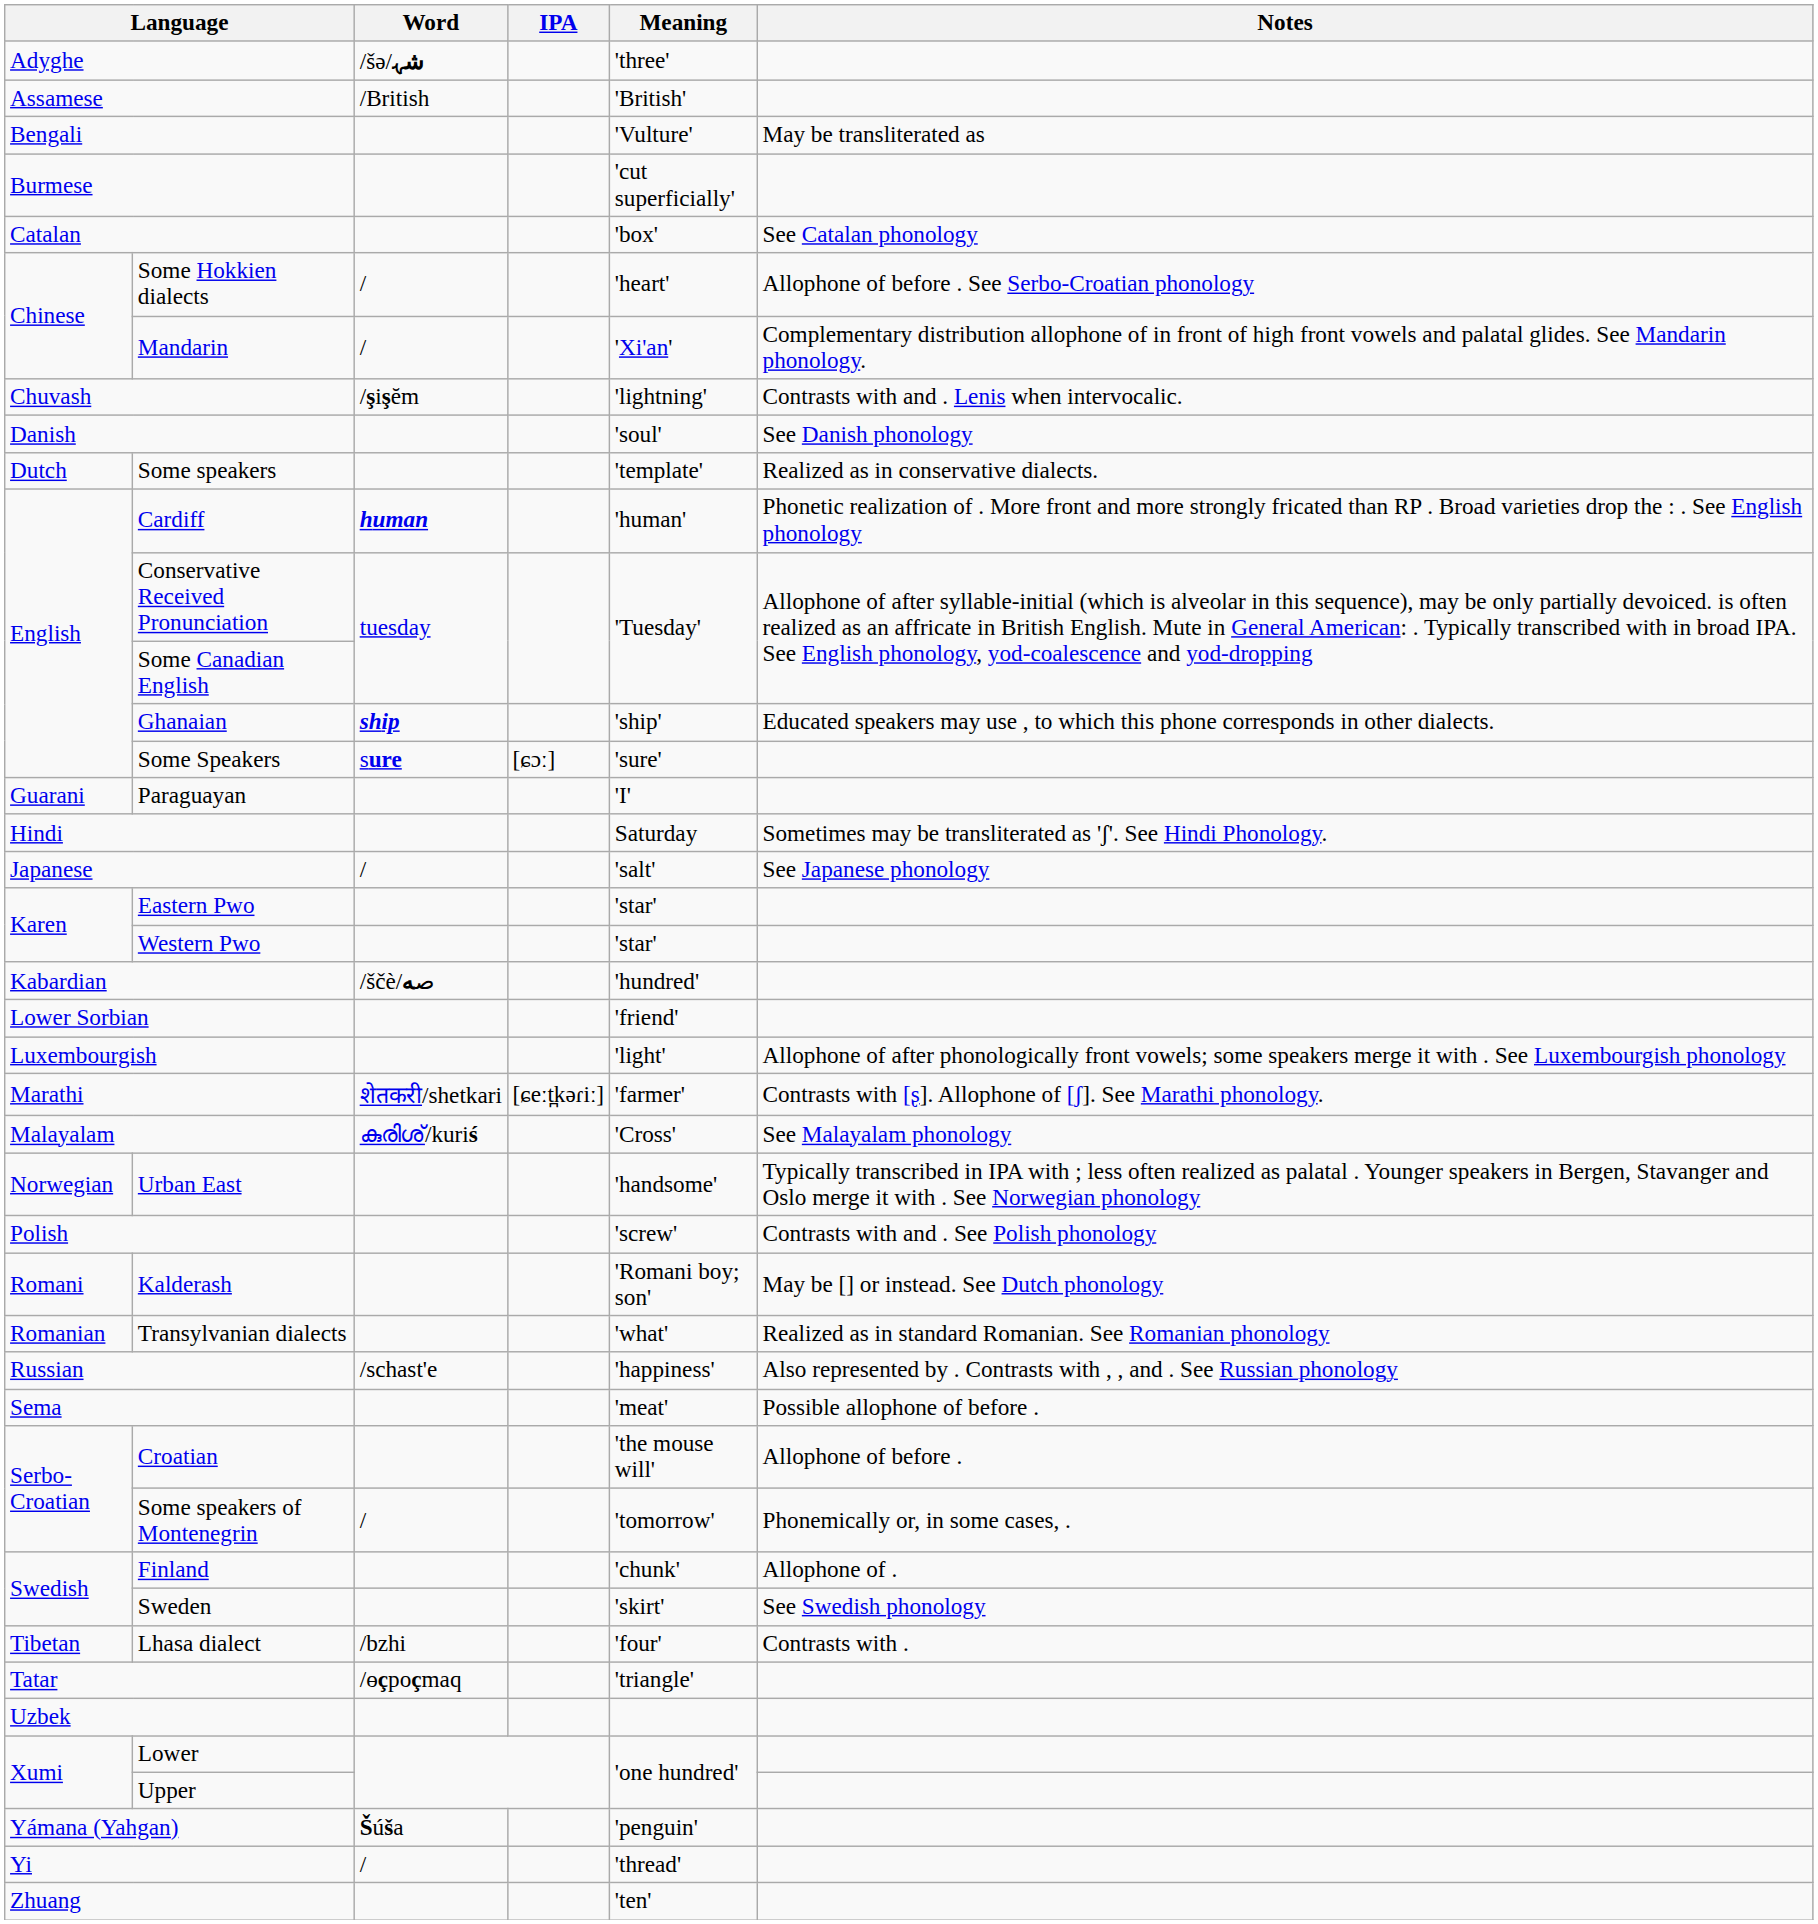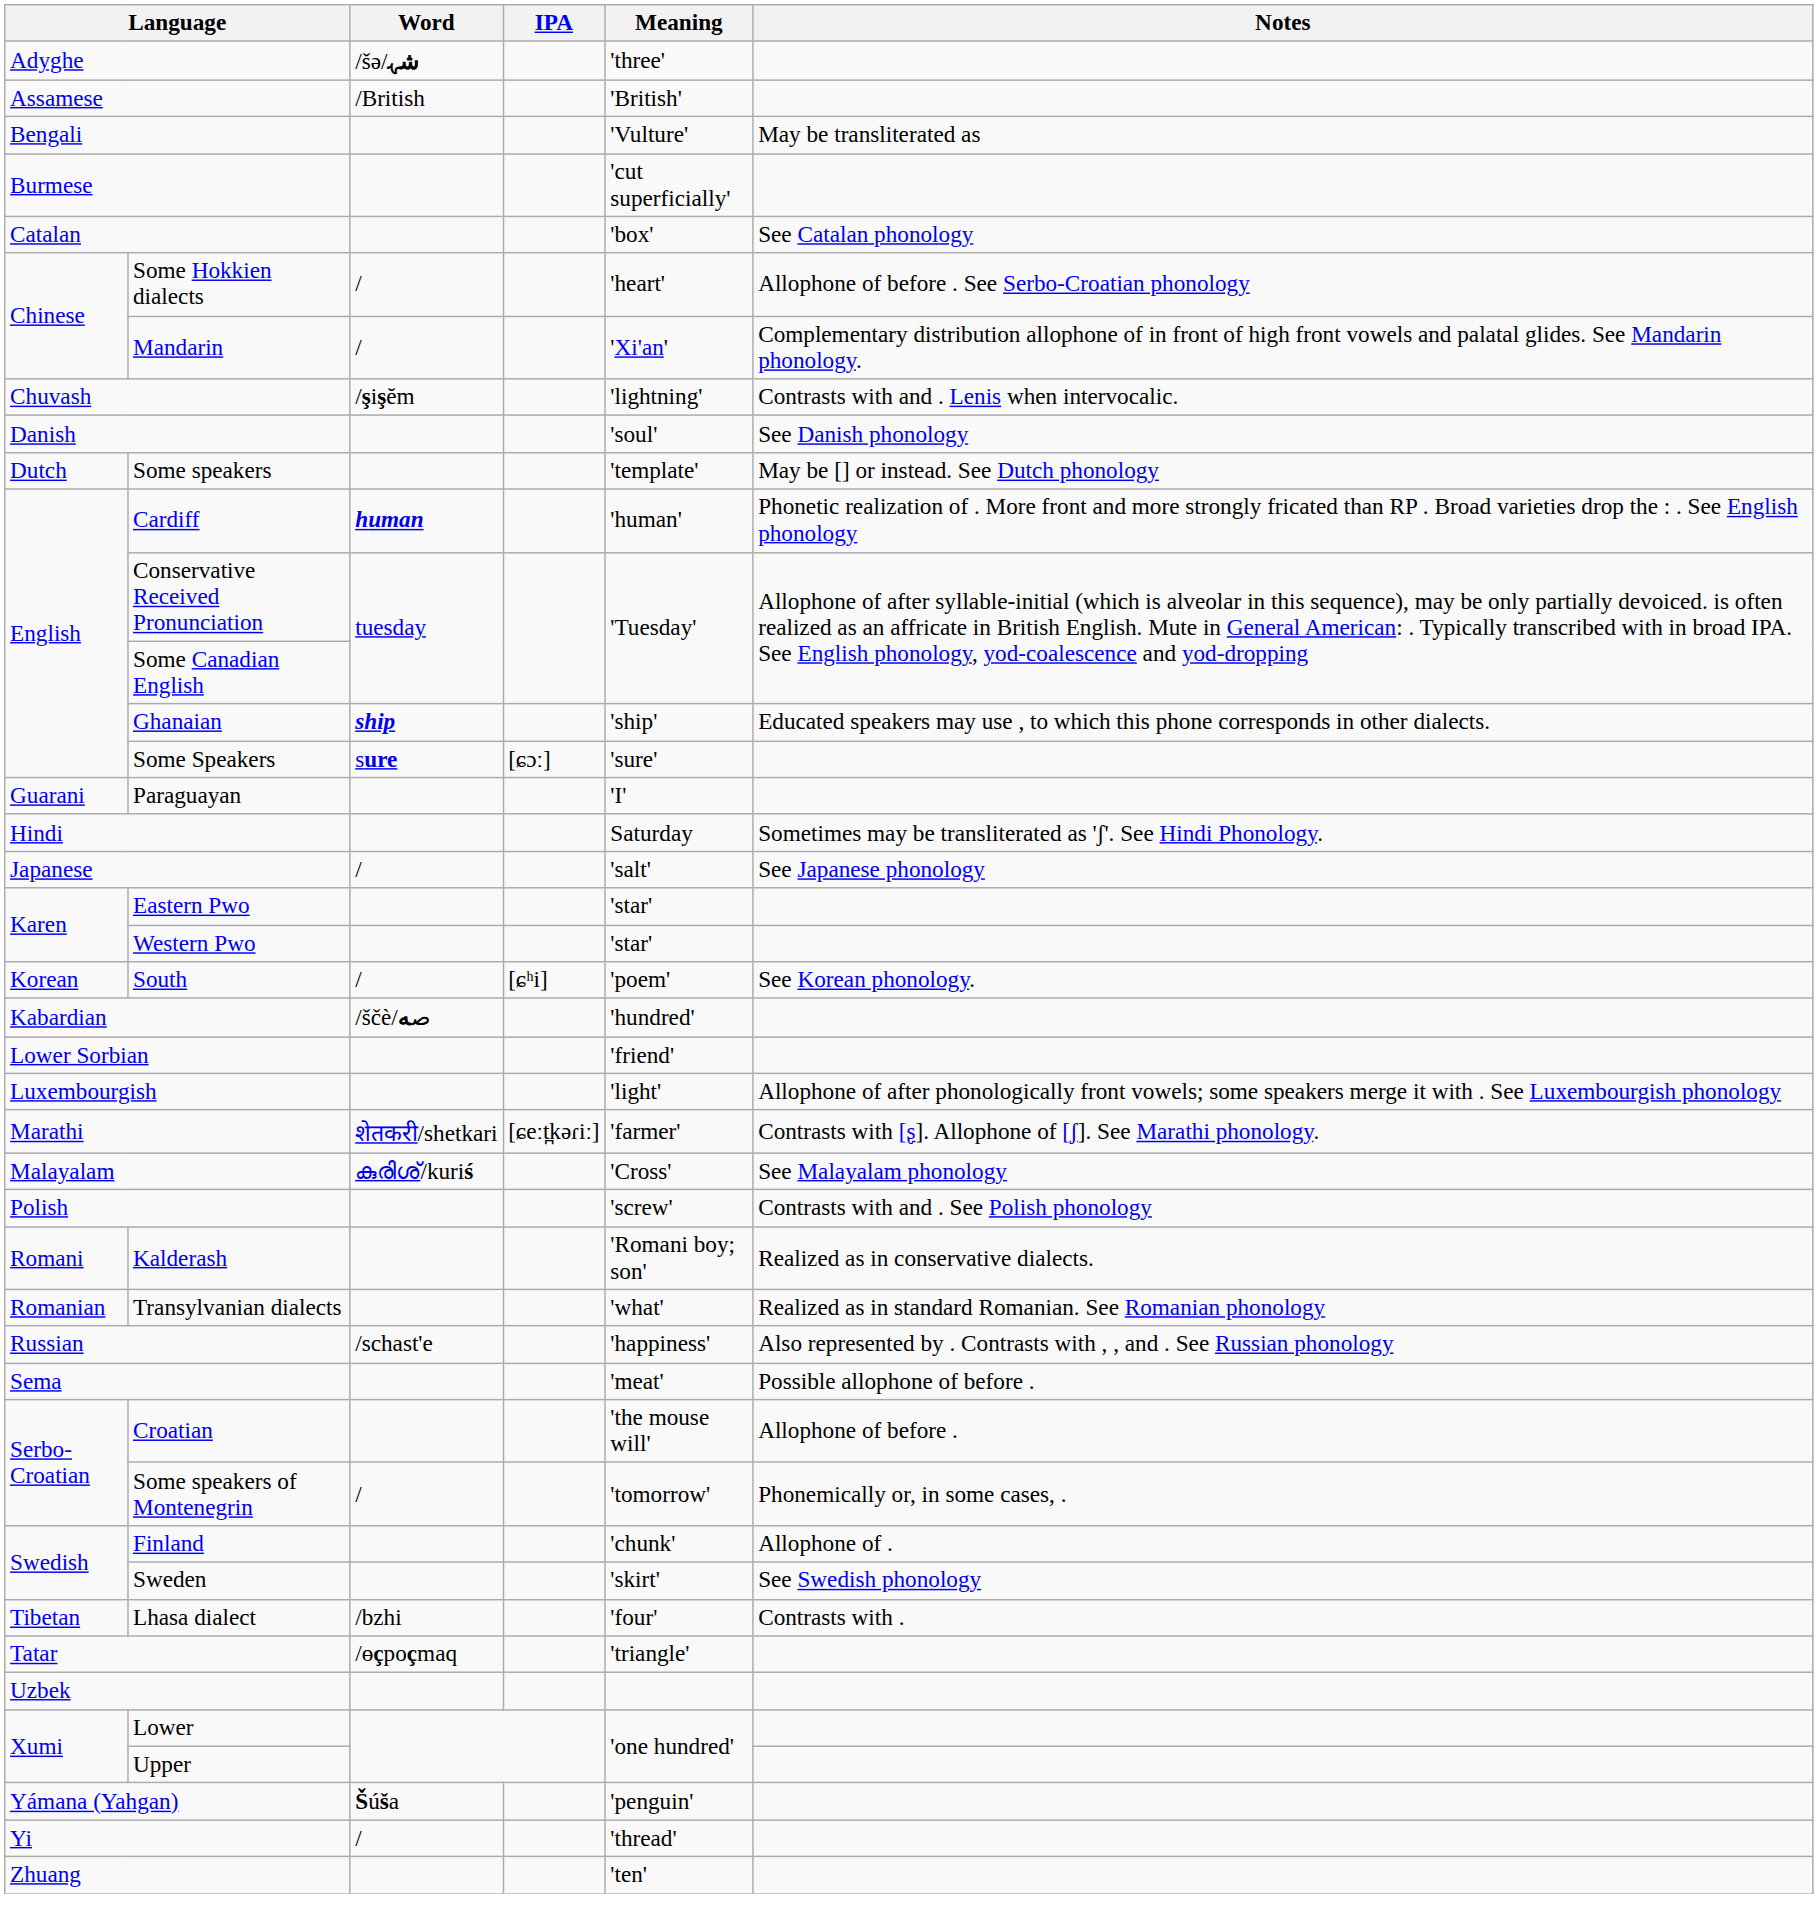Some speakers | Notes: Realized as in conservative dialects. -> May be [] or instead. See Dutch phonology
+ row: Korean | South | / | [ɕʰi] | 'poem' | See Korean phonology.
- row: Norwegian | Urban East | 'handsome' | Typically transcribed in IPA with ; less often realized as palatal . Younger speakers in Bergen, Stavanger and Oslo merge it with . See Norwegian phonology
Kalderash | Notes: May be [] or instead. See Dutch phonology -> Realized as in conservative dialects.
